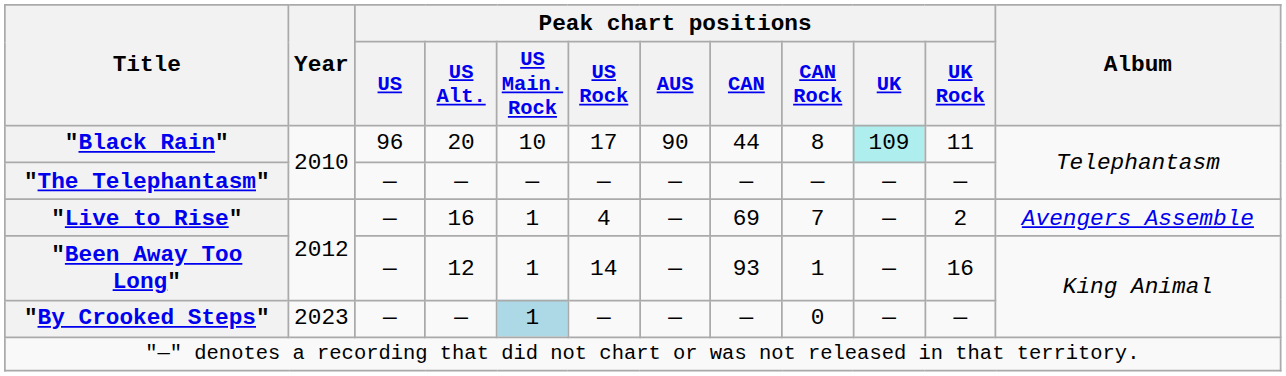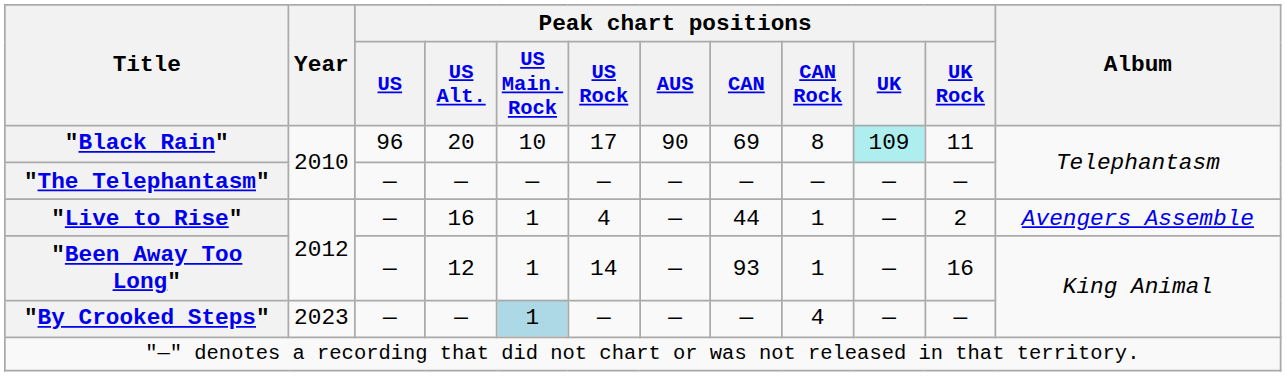"Black Rain" | Peak chart positions / CAN: 44 -> 69
"Live to Rise" | Peak chart positions / CAN: 69 -> 44
"Live to Rise" | Peak chart positions / CAN Rock: 7 -> 1
"By Crooked Steps" | Peak chart positions / CAN Rock: 0 -> 4
